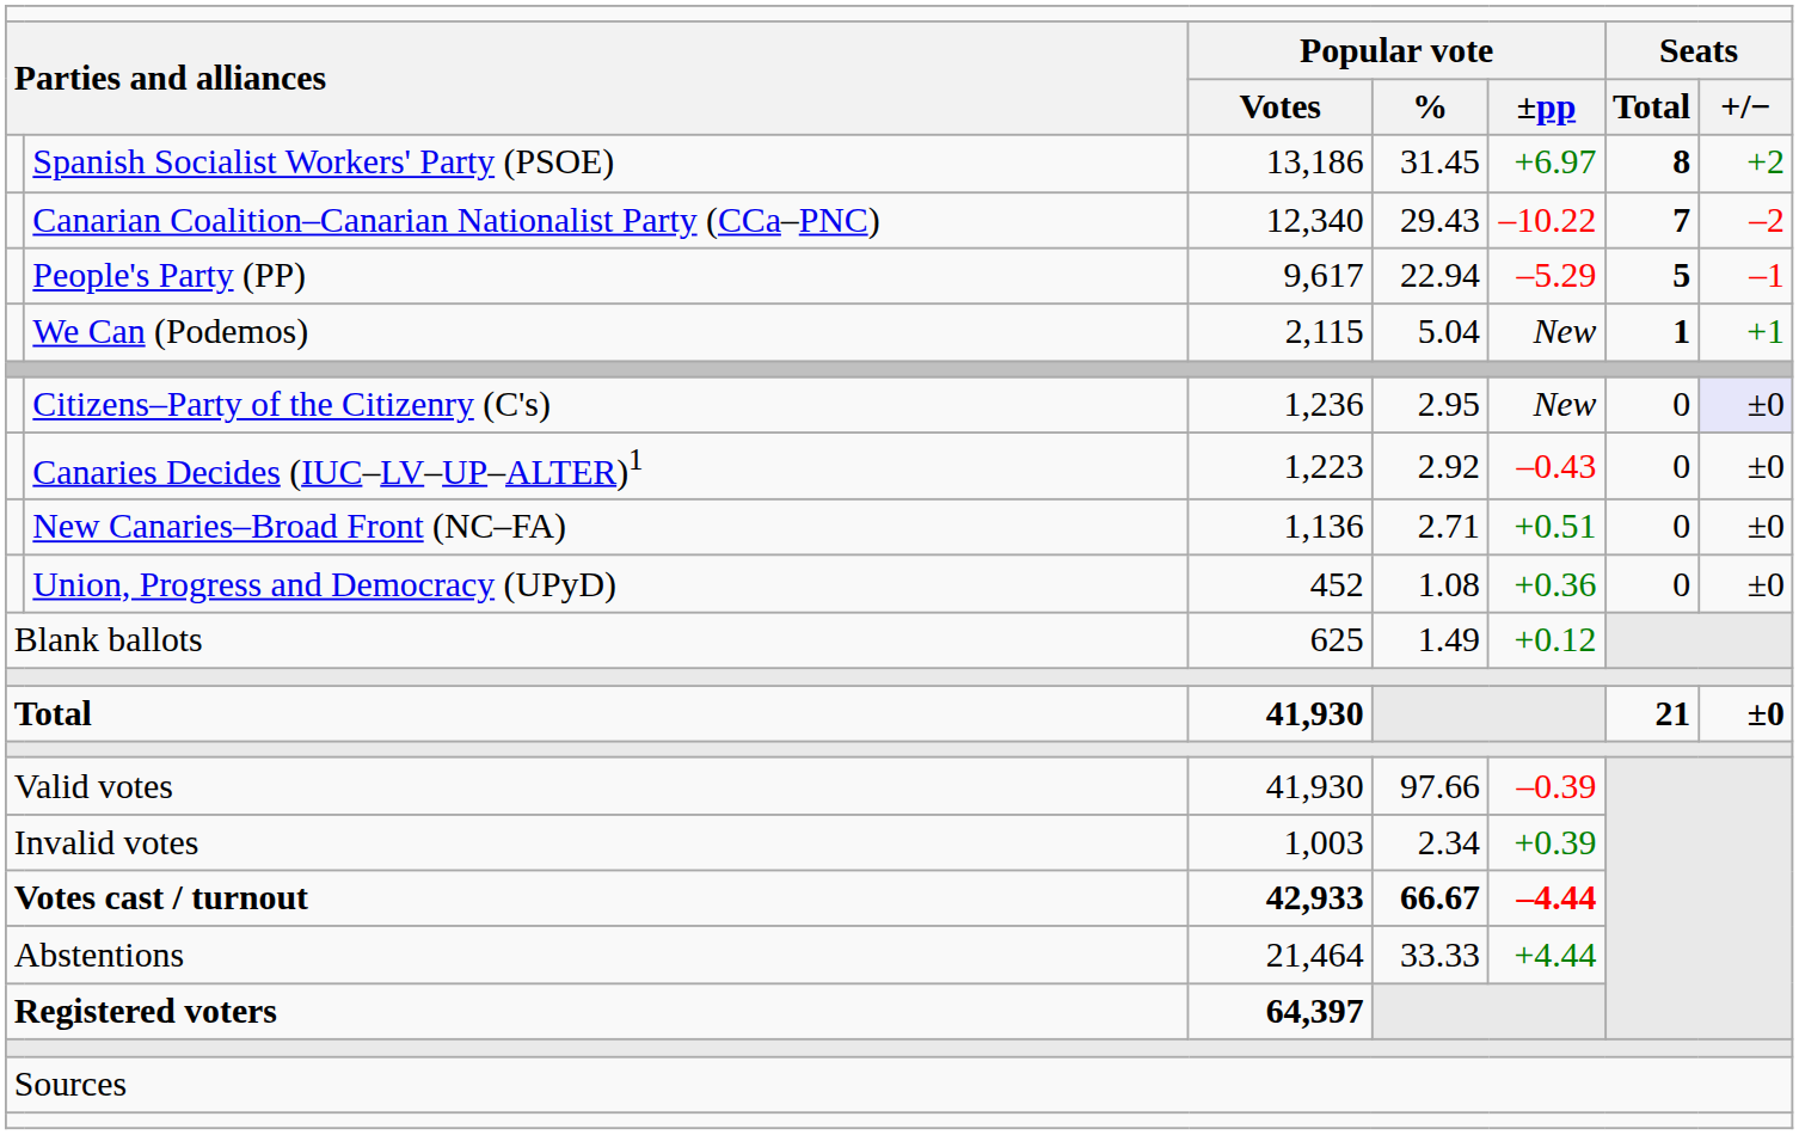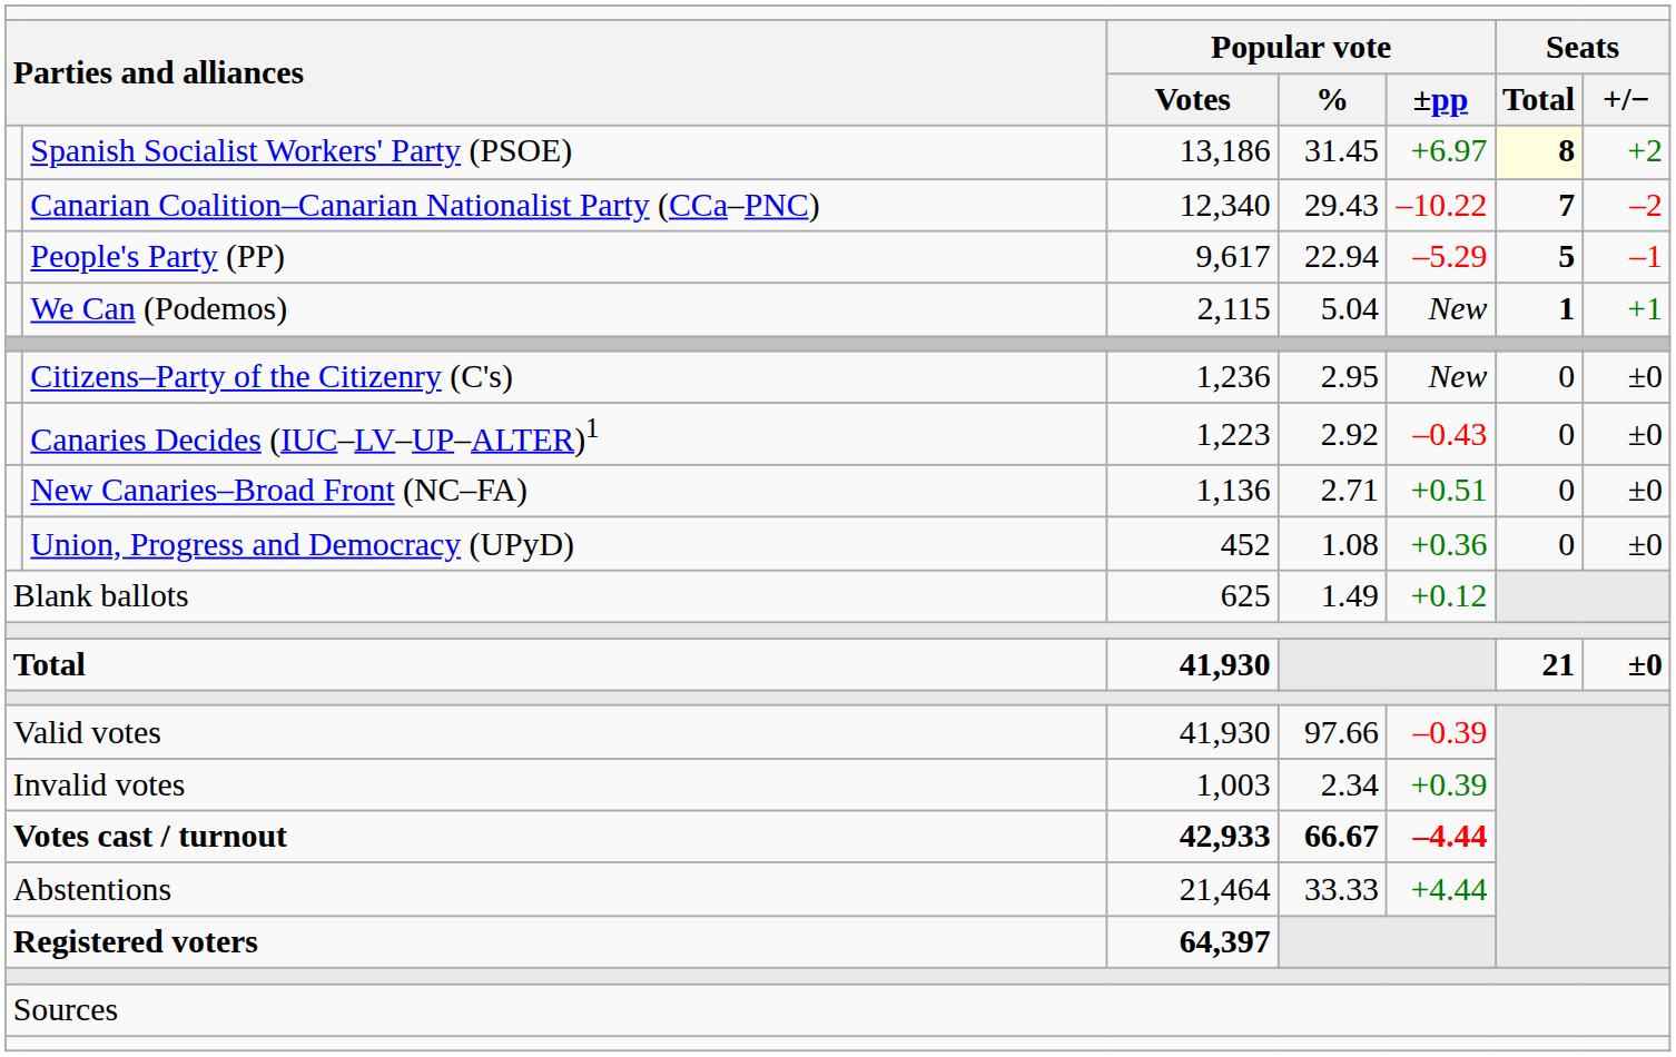Spanish Socialist Workers' Party (PSOE) | column 6: no background -> lightyellow background
Citizens–Party of the Citizenry (C's) | column 7: lavender background -> no background
